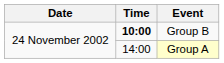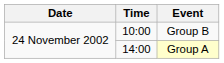Group B | Time: bold -> normal
